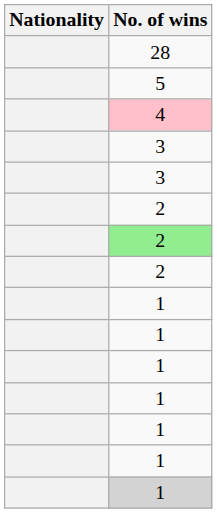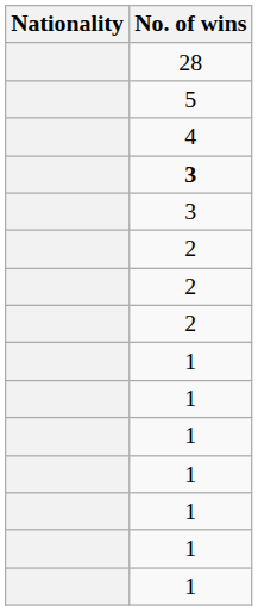row 4 | No. of wins: pink background -> no background
row 5 | No. of wins: normal -> bold
row 8 | No. of wins: lightgreen background -> no background
row 16 | No. of wins: lightgrey background -> no background
